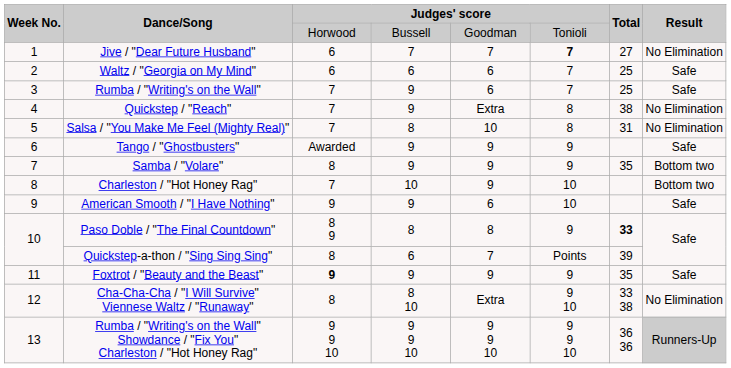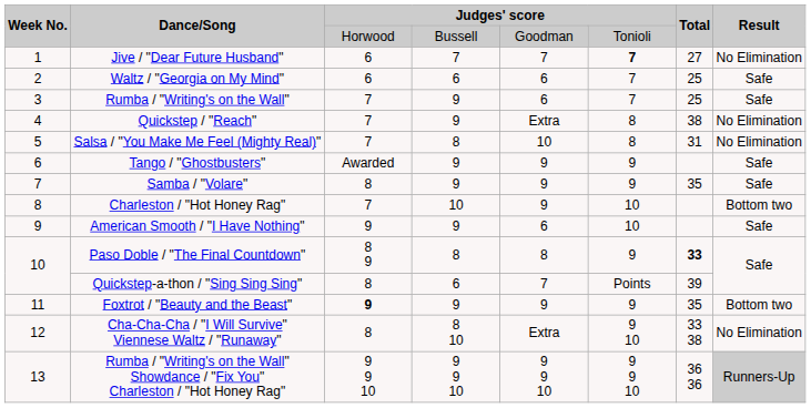Samba / "Volare" | Result: Bottom two -> Safe
Foxtrot / "Beauty and the Beast" | Result: Safe -> Bottom two
